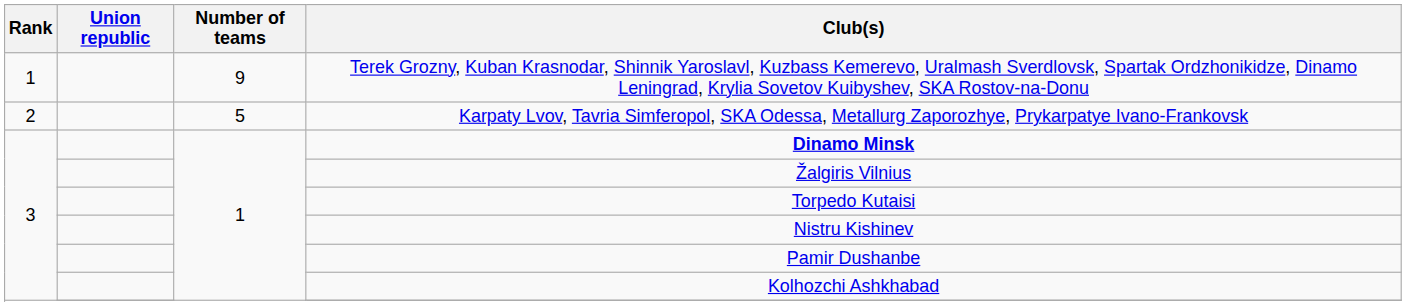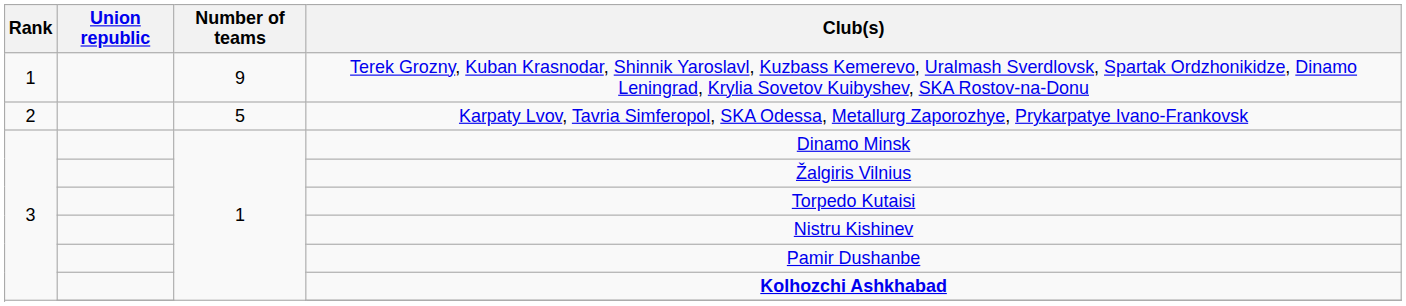Dinamo Minsk | Club(s): bold -> normal
Kolhozchi Ashkhabad | Club(s): normal -> bold
